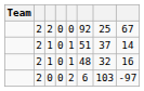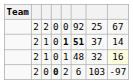row 3 | column 5: normal -> bold
row 3 | column 6: normal -> bold
row 4 | column 8: no background -> lightyellow background
row 5 | column 4: normal -> bold
